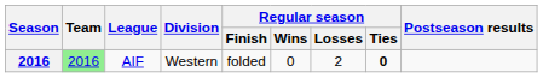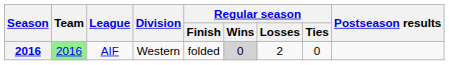AIF | Regular season / Wins: no background -> lightgrey background
AIF | Regular season / Ties: bold -> normal
